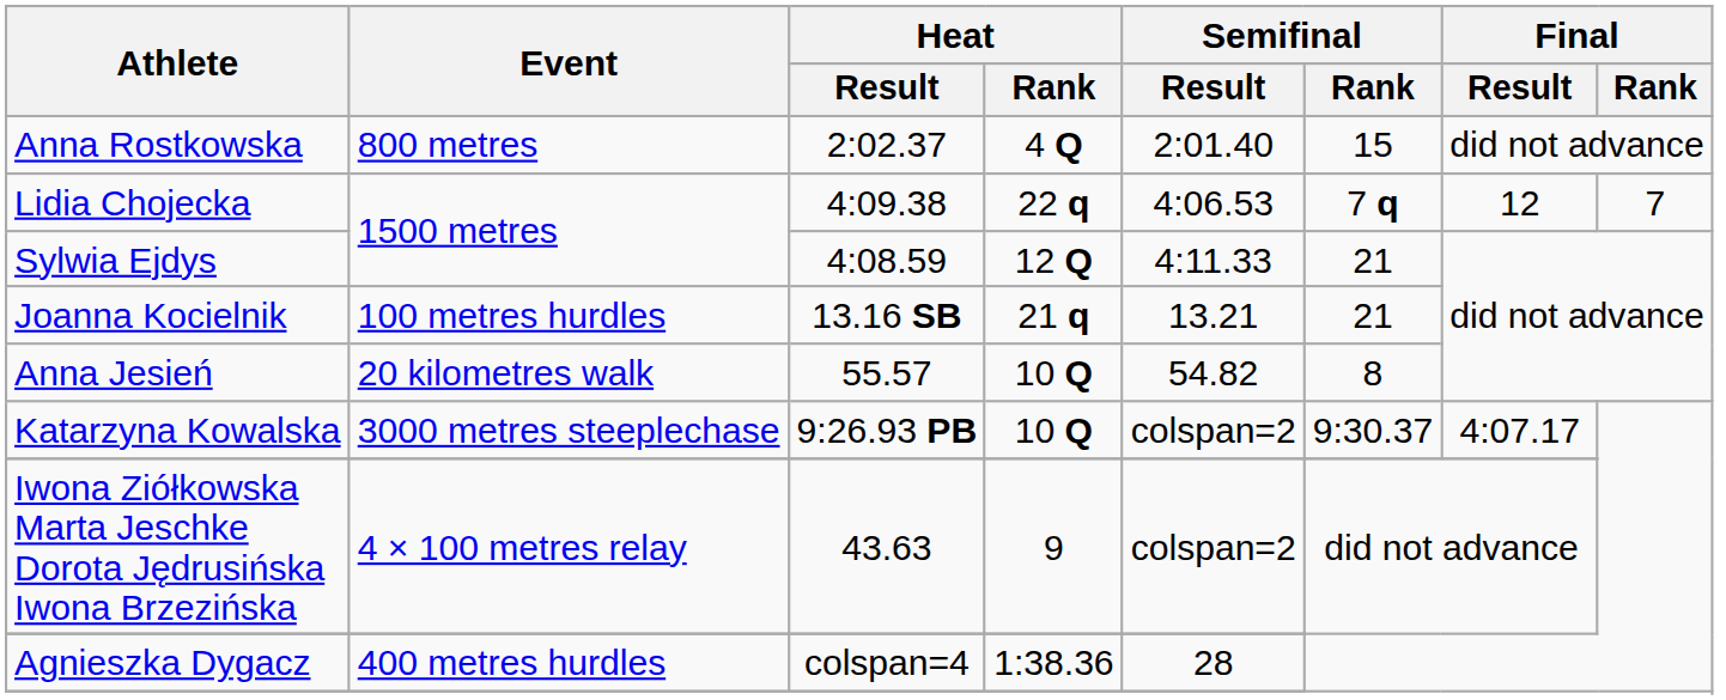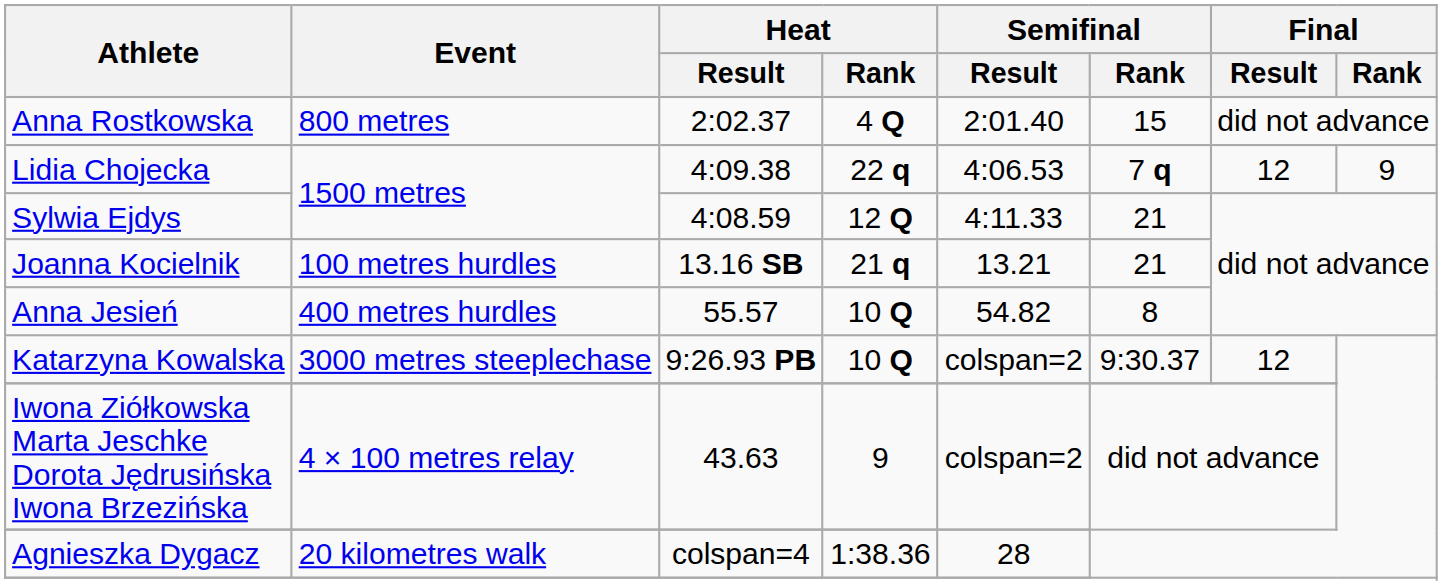Lidia Chojecka | Final / Rank: 7 -> 9
Anna Jesień | Event: 20 kilometres walk -> 400 metres hurdles
Katarzyna Kowalska | Final / Result: 4:07.17 -> 12
Agnieszka Dygacz | Event: 400 metres hurdles -> 20 kilometres walk
